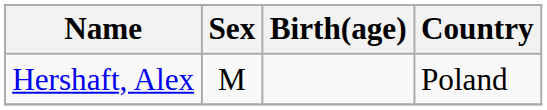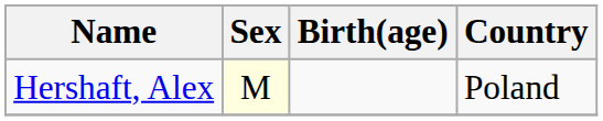Hershaft, Alex | Sex: no background -> lightyellow background
